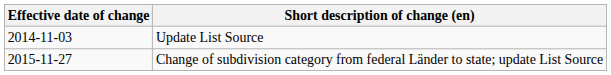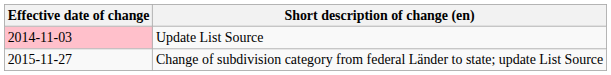Update List Source | Effective date of change: no background -> pink background
